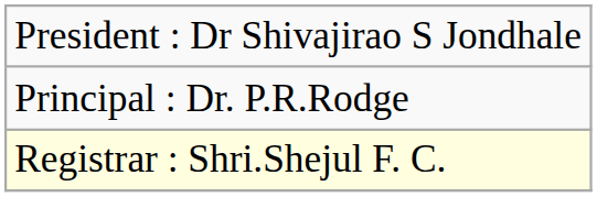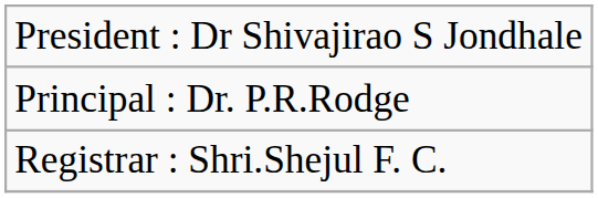row 3 | column 1: lightyellow background -> no background
